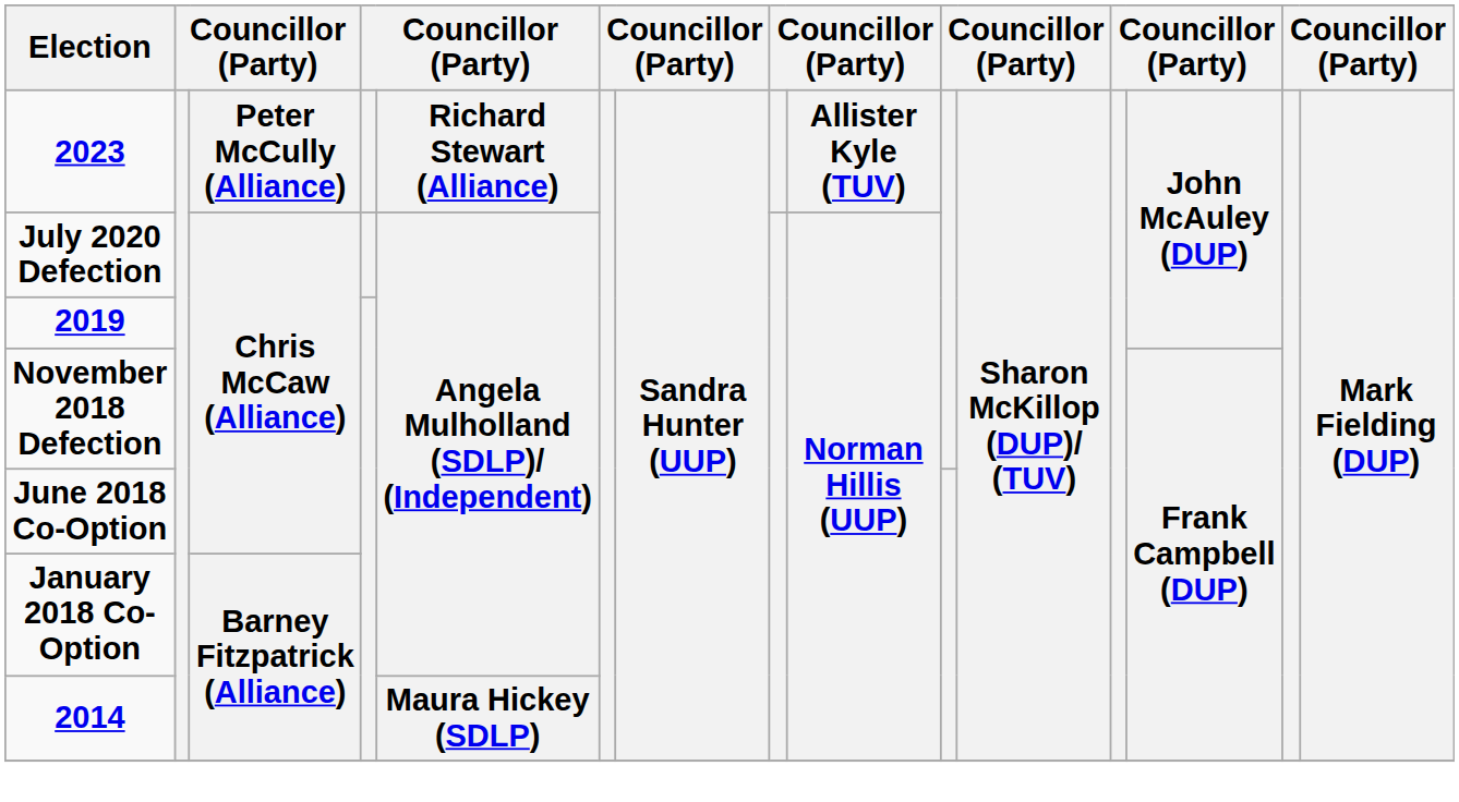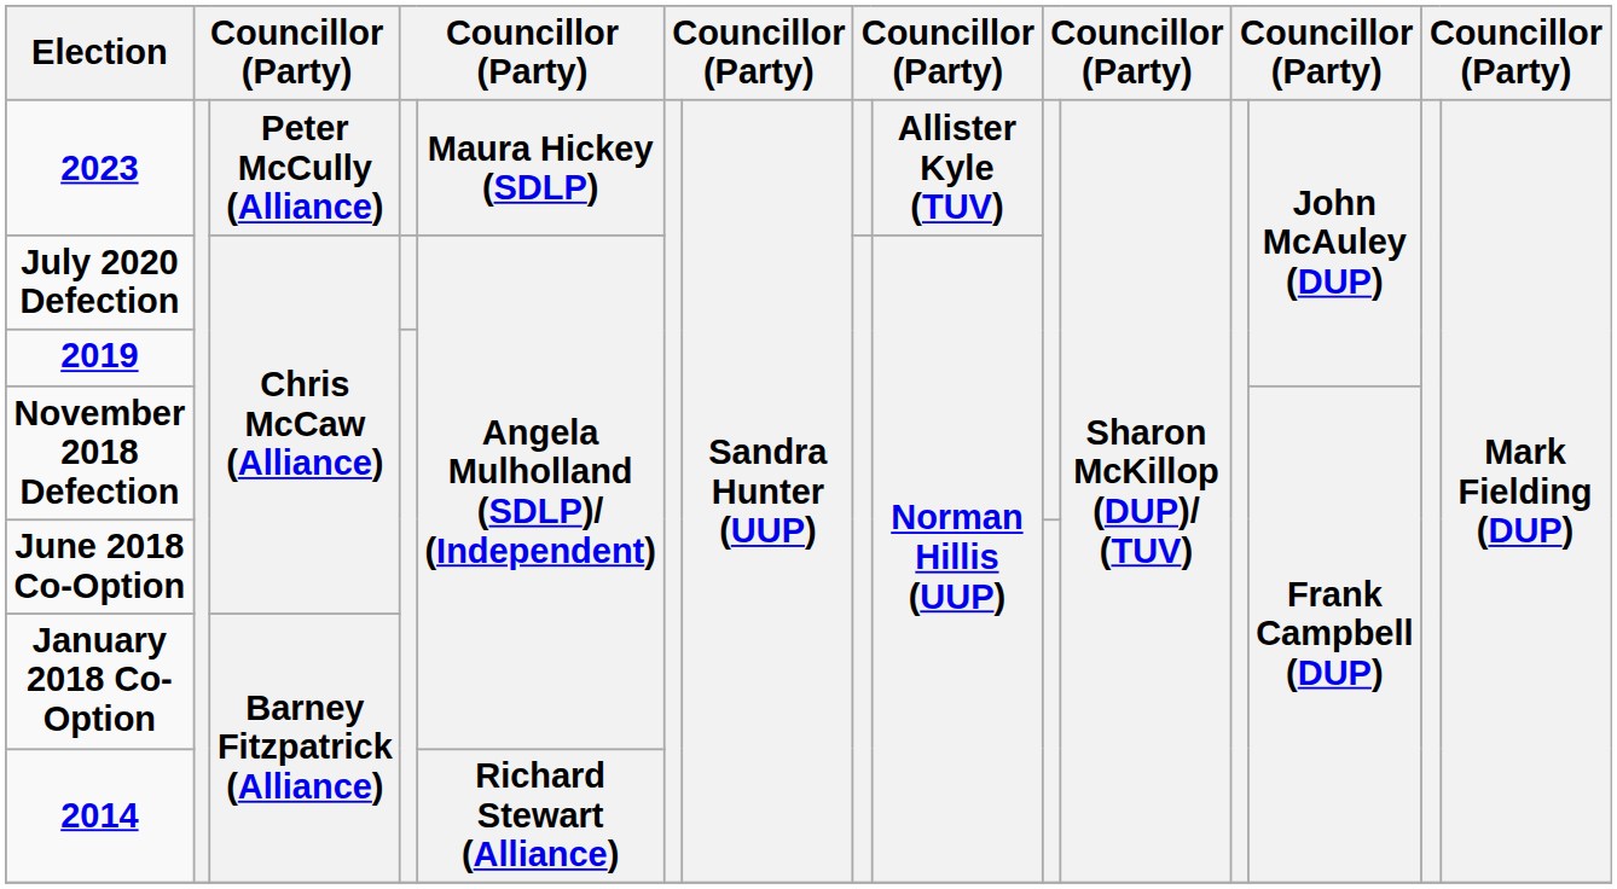2023 | column 5: Richard Stewart (Alliance) -> Maura Hickey (SDLP)
2014 | column 5: Maura Hickey (SDLP) -> Richard Stewart (Alliance)
